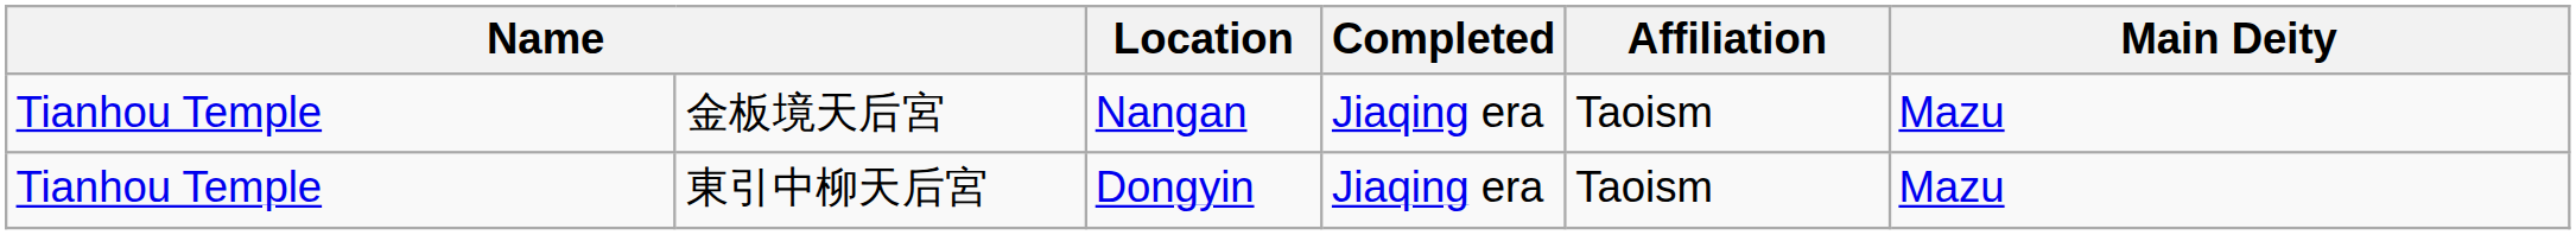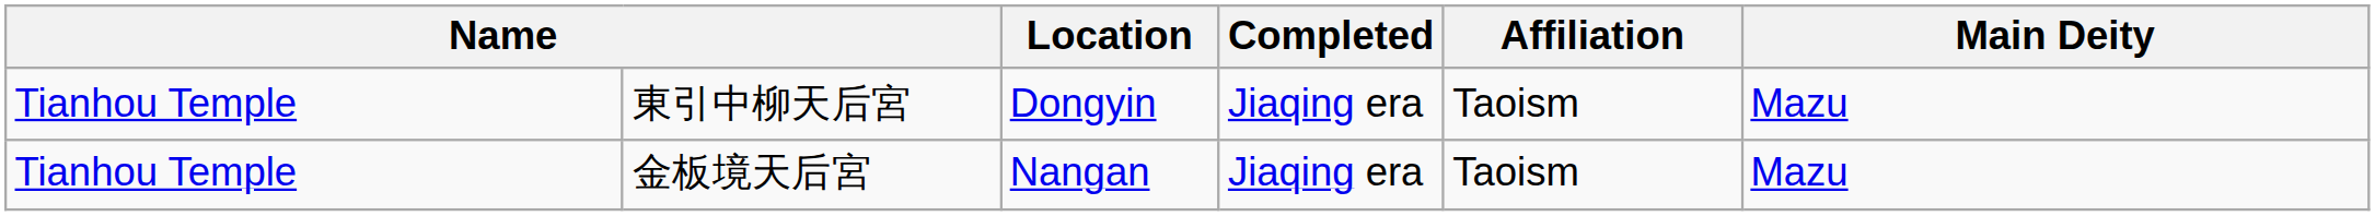rows swapped: 金板境天后宮 <-> 東引中柳天后宮
